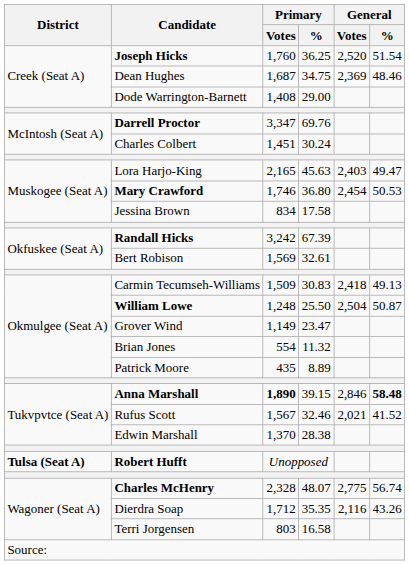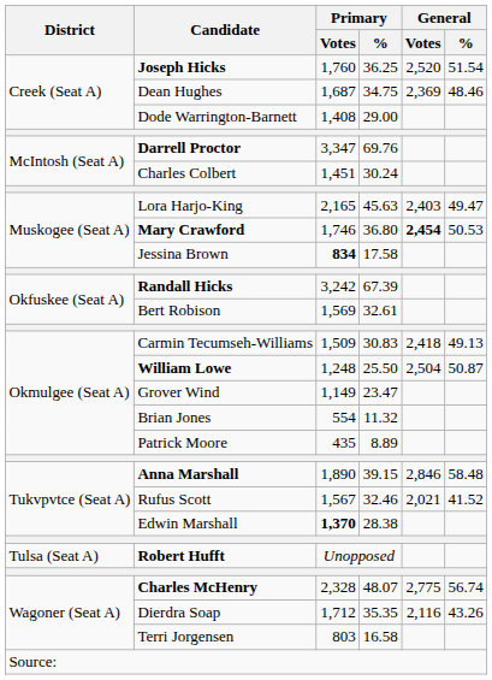Mary Crawford | General / Votes: normal -> bold
Jessina Brown | Primary / Votes: normal -> bold
Anna Marshall | Primary / Votes: bold -> normal
Anna Marshall | General / %: bold -> normal
Edwin Marshall | Primary / Votes: normal -> bold
Robert Hufft | District: bold -> normal
